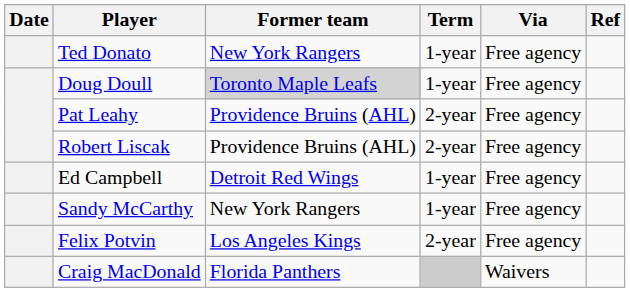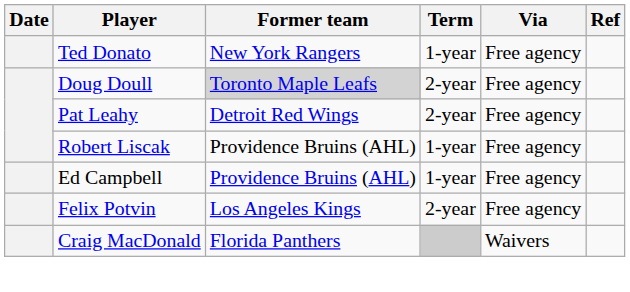Doug Doull | Term: 1-year -> 2-year
Pat Leahy | Former team: Providence Bruins (AHL) -> Detroit Red Wings
Robert Liscak | Term: 2-year -> 1-year
Ed Campbell | Former team: Detroit Red Wings -> Providence Bruins (AHL)
- row: Sandy McCarthy | New York Rangers | 1-year | Free agency
